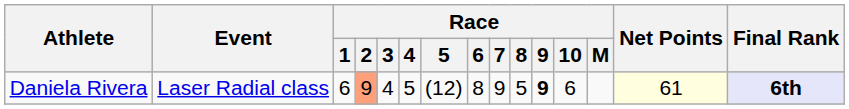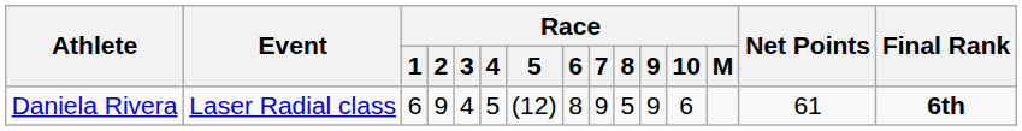Daniela Rivera | Race / 2: lightsalmon background -> no background
Daniela Rivera | Race / 9: bold -> normal
Daniela Rivera | Net Points: lightyellow background -> no background
Daniela Rivera | Final Rank: lavender background -> no background
